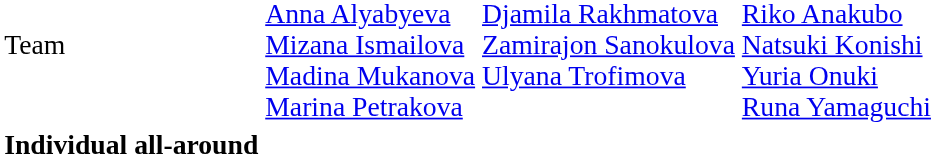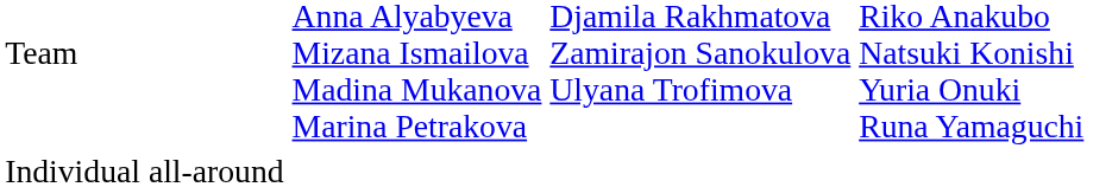row 2 | column 1: bold -> normal
